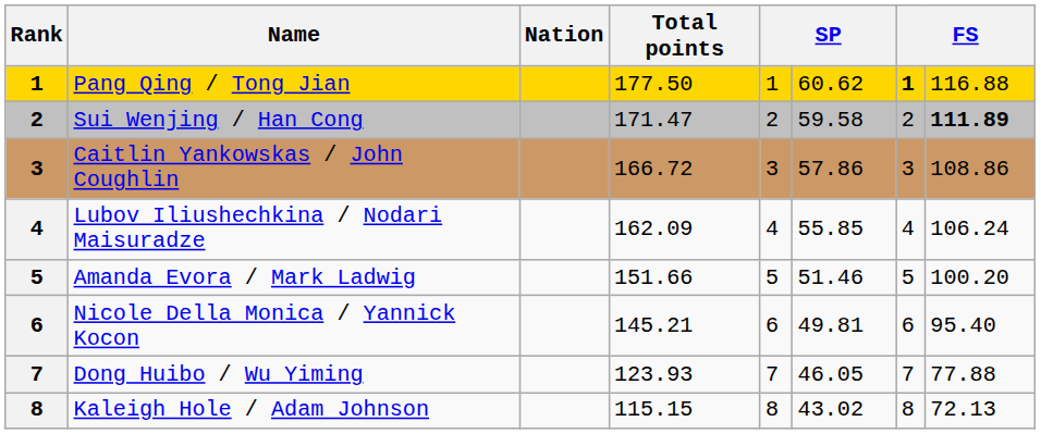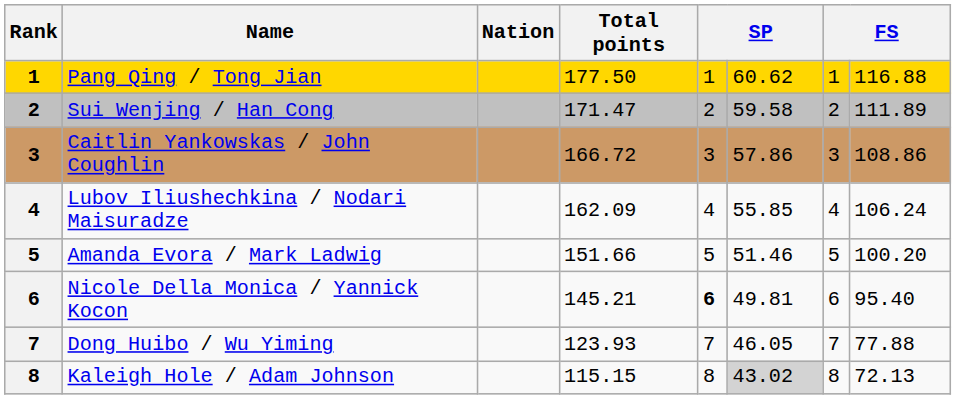Pang Qing / Tong Jian | column 7: bold -> normal
Sui Wenjing / Han Cong | column 8: bold -> normal
Nicole Della Monica / Yannick Kocon | column 5: normal -> bold
Kaleigh Hole / Adam Johnson | column 6: no background -> lightgrey background
